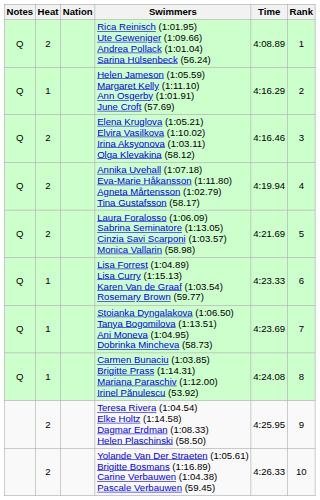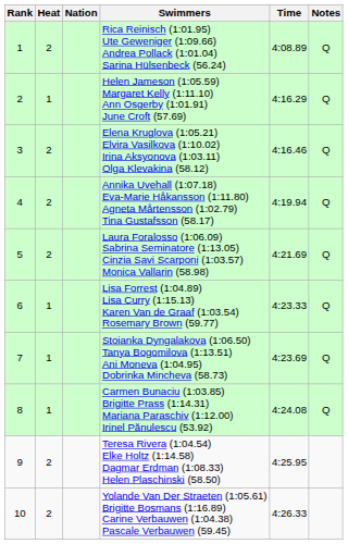columns swapped: Rank <-> Notes
